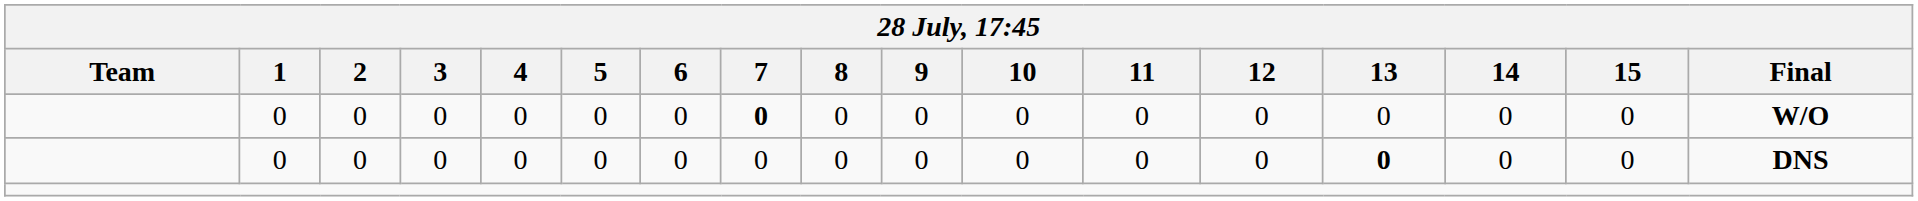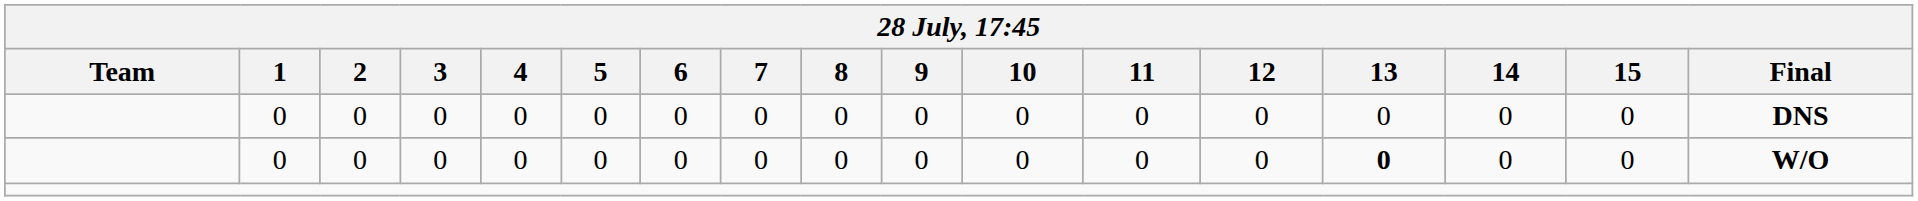row 3 | 7: bold -> normal
row 3 | Final: W/O -> DNS
row 4 | Final: DNS -> W/O
